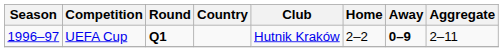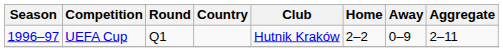UEFA Cup | Round: bold -> normal
UEFA Cup | Away: bold -> normal
